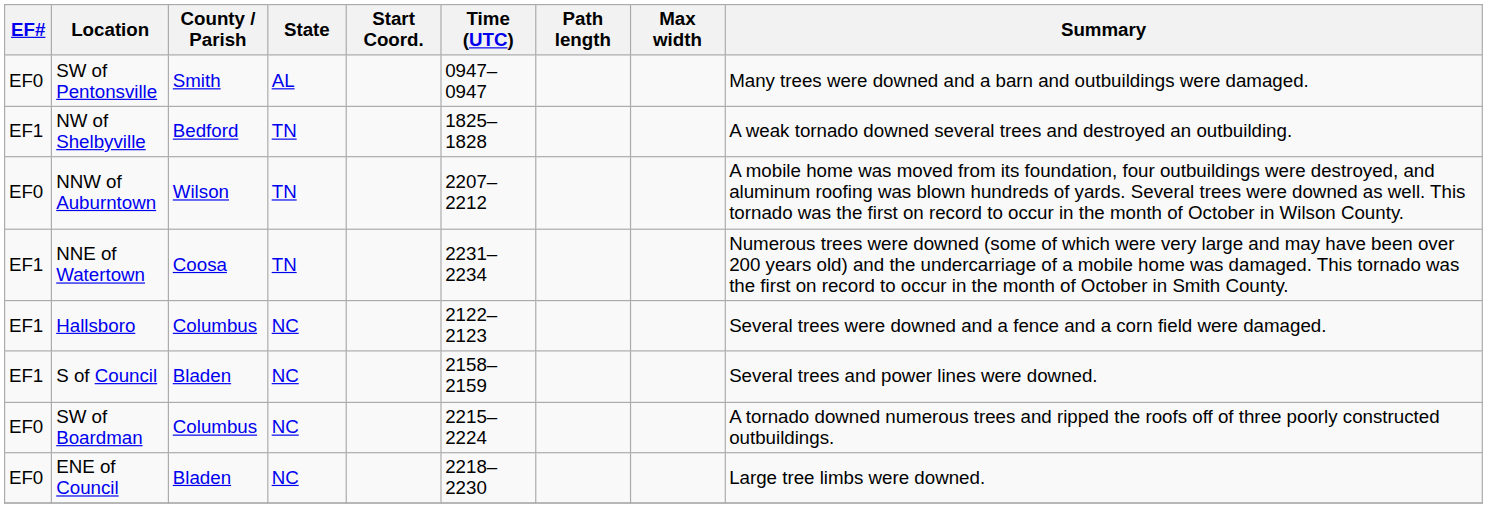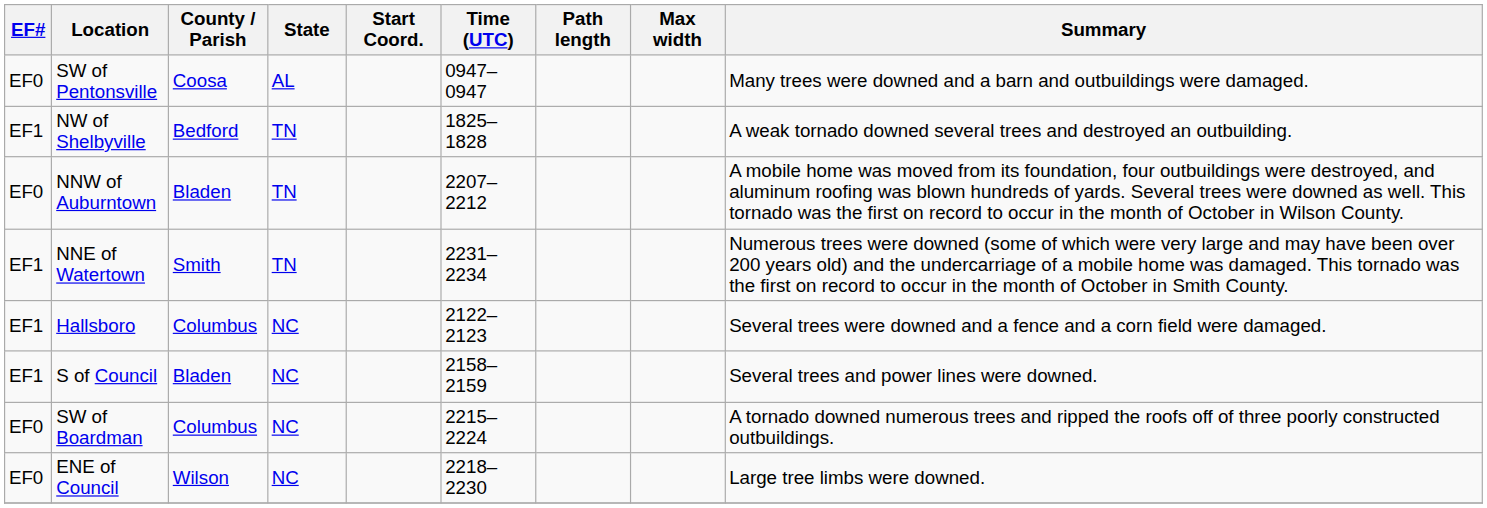SW of Pentonsville | County / Parish: Smith -> Coosa
NNW of Auburntown | County / Parish: Wilson -> Bladen
NNE of Watertown | County / Parish: Coosa -> Smith
ENE of Council | County / Parish: Bladen -> Wilson
